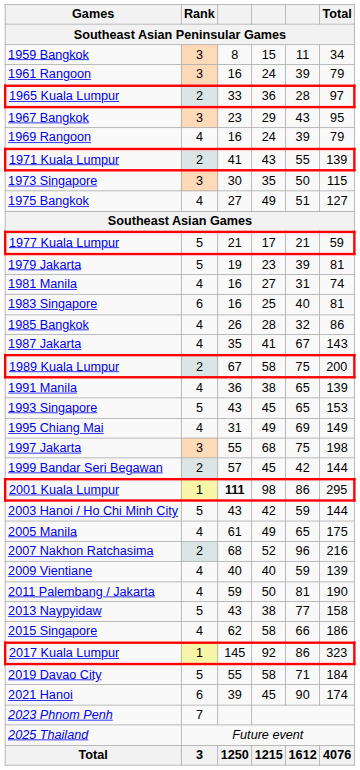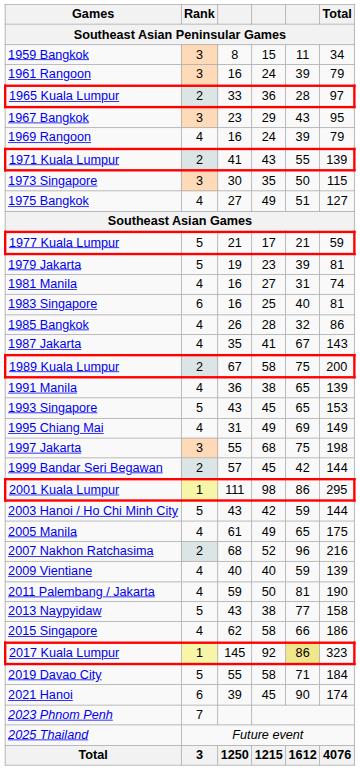2001 Kuala Lumpur | column 3: bold -> normal
2017 Kuala Lumpur | column 5: no background -> khaki background
